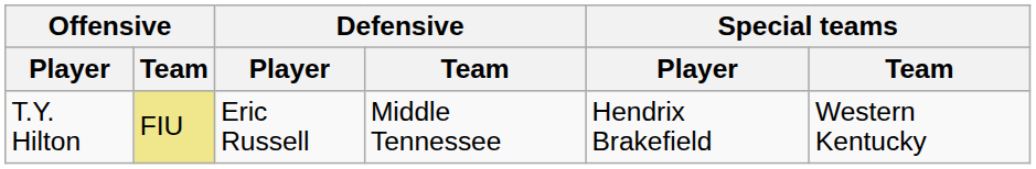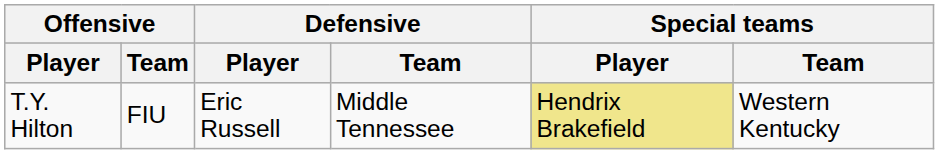T.Y. Hilton | Offensive / Team: khaki background -> no background
T.Y. Hilton | Special teams / Player: no background -> khaki background
